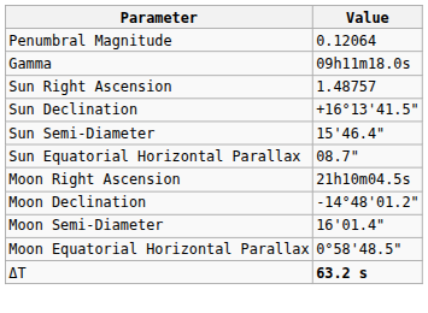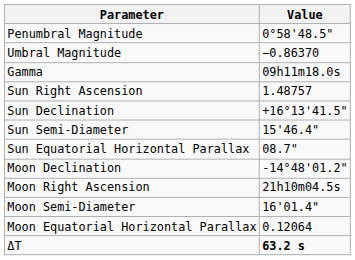Penumbral Magnitude | Value: 0.12064 -> 0°58'48.5"
+ row: Umbral Magnitude | −0.86370
rows swapped: Moon Right Ascension <-> Moon Declination
Moon Equatorial Horizontal Parallax | Value: 0°58'48.5" -> 0.12064
